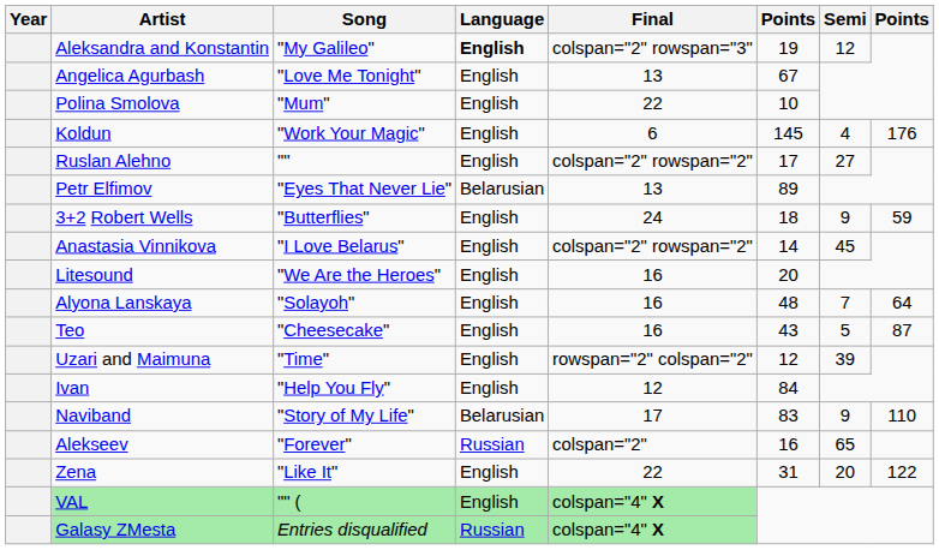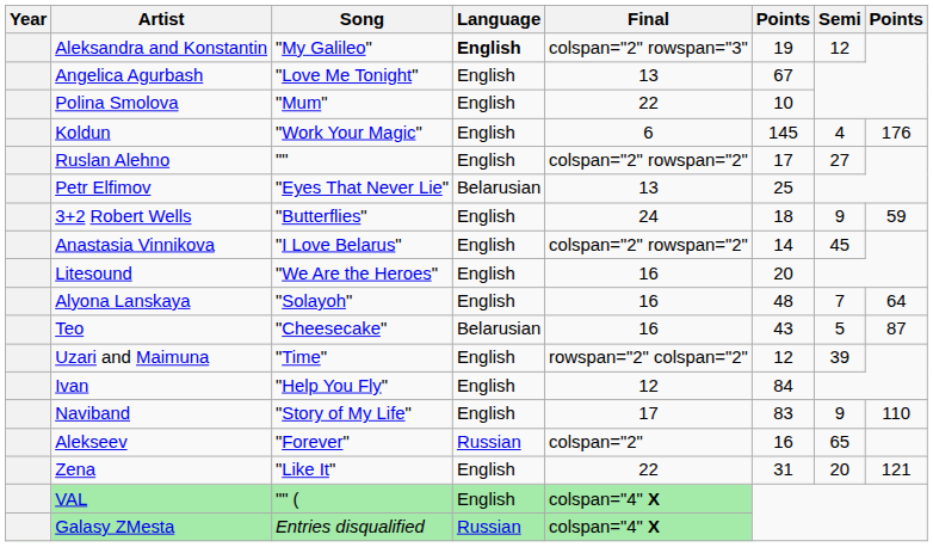Petr Elfimov | column 6: 89 -> 25
Teo | Language: English -> Belarusian
Naviband | Language: Belarusian -> English
Zena | column 8: 122 -> 121
